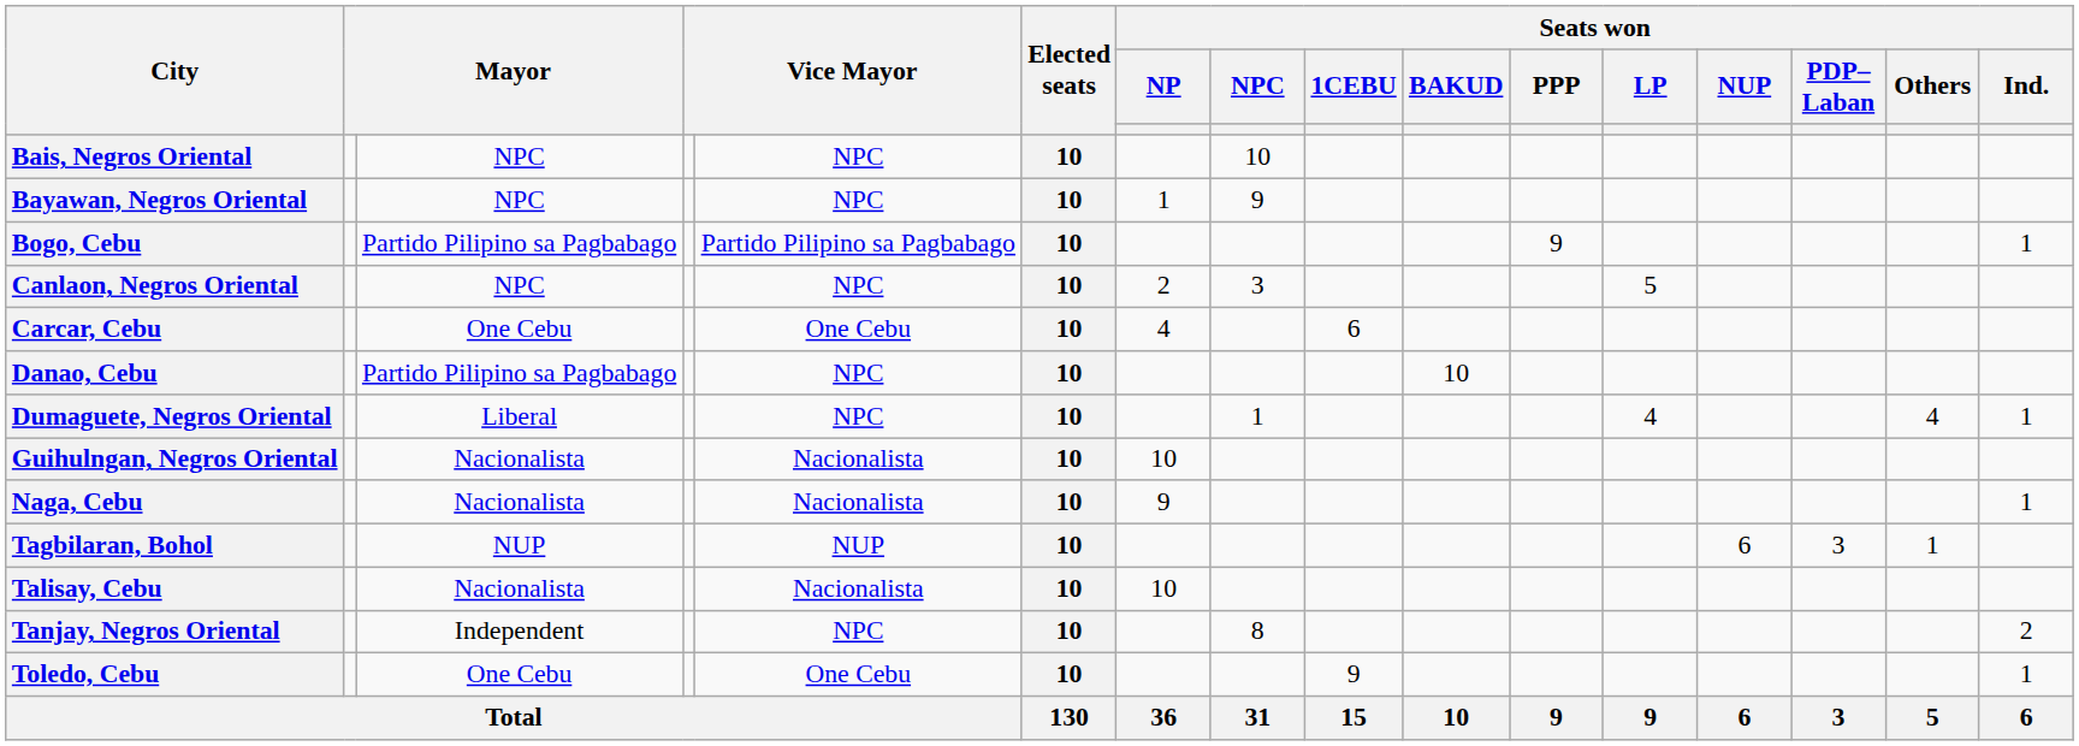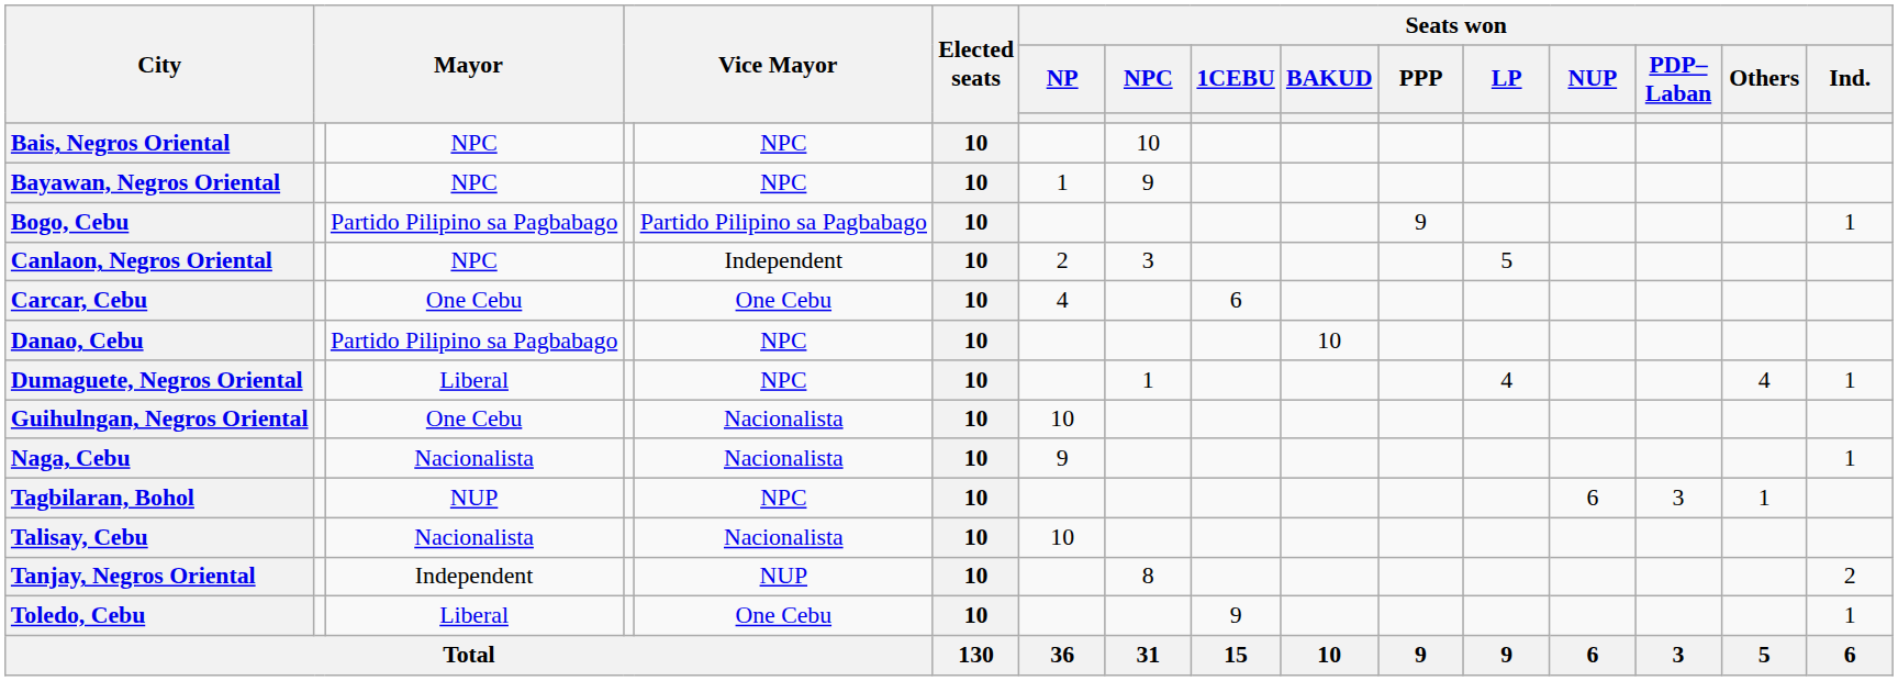Canlaon, Negros Oriental | column 5: NPC -> Independent
Guihulngan, Negros Oriental | column 3: Nacionalista -> One Cebu
Tagbilaran, Bohol | column 5: NUP -> NPC
Tanjay, Negros Oriental | column 5: NPC -> NUP
Toledo, Cebu | column 3: One Cebu -> Liberal
